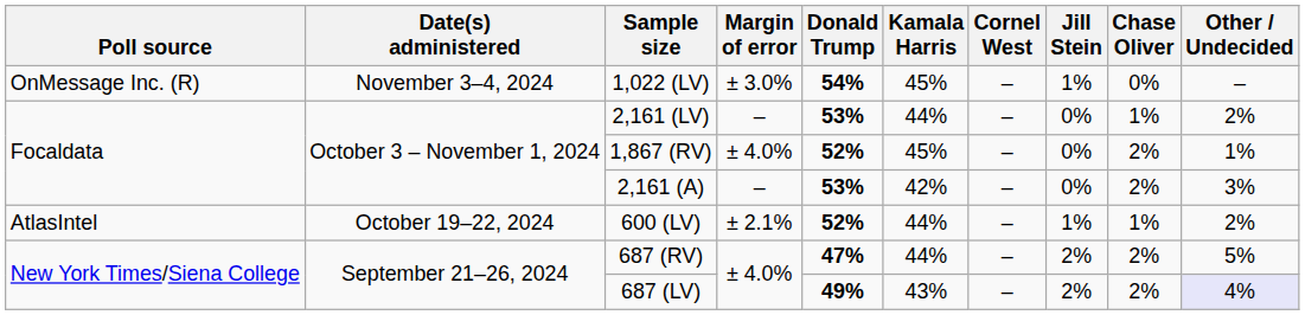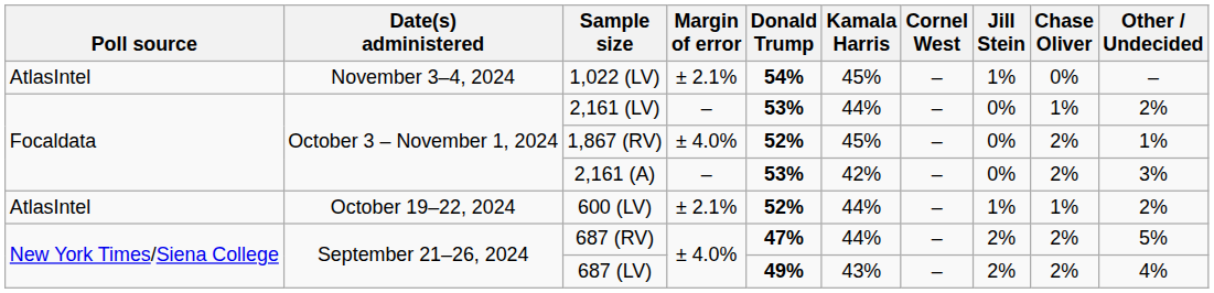1,022 (LV) | Poll source: OnMessage Inc. (R) -> AtlasIntel
1,022 (LV) | Margin of error: ± 3.0% -> ± 2.1%
687 (LV) | Other / Undecided: lavender background -> no background
